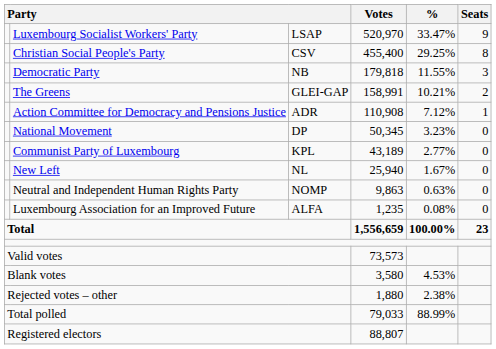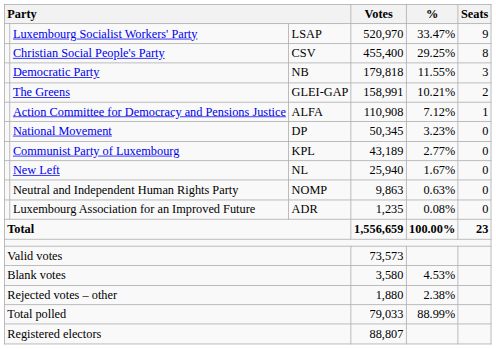Action Committee for Democracy and Pensions Justice | column 3: ADR -> ALFA
Luxembourg Association for an Improved Future | column 3: ALFA -> ADR
